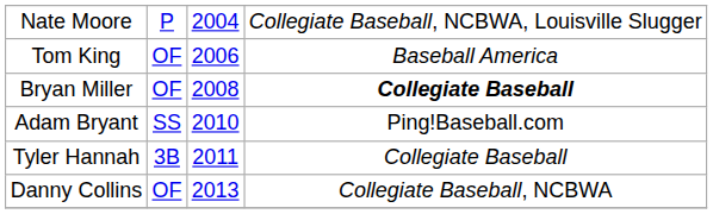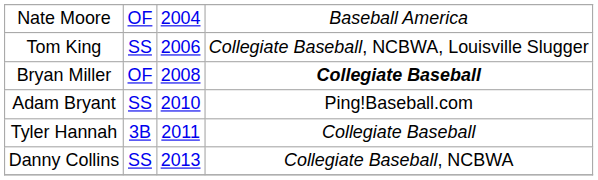Nate Moore | column 2: P -> OF
Nate Moore | column 4: Collegiate Baseball, NCBWA, Louisville Slugger -> Baseball America
Tom King | column 2: OF -> SS
Tom King | column 4: Baseball America -> Collegiate Baseball, NCBWA, Louisville Slugger
Danny Collins | column 2: OF -> SS
